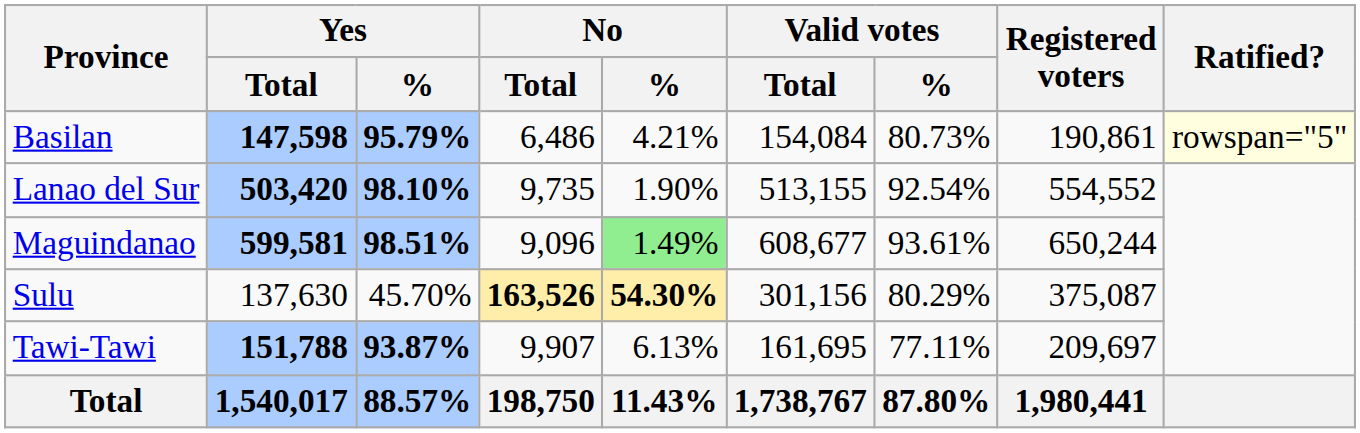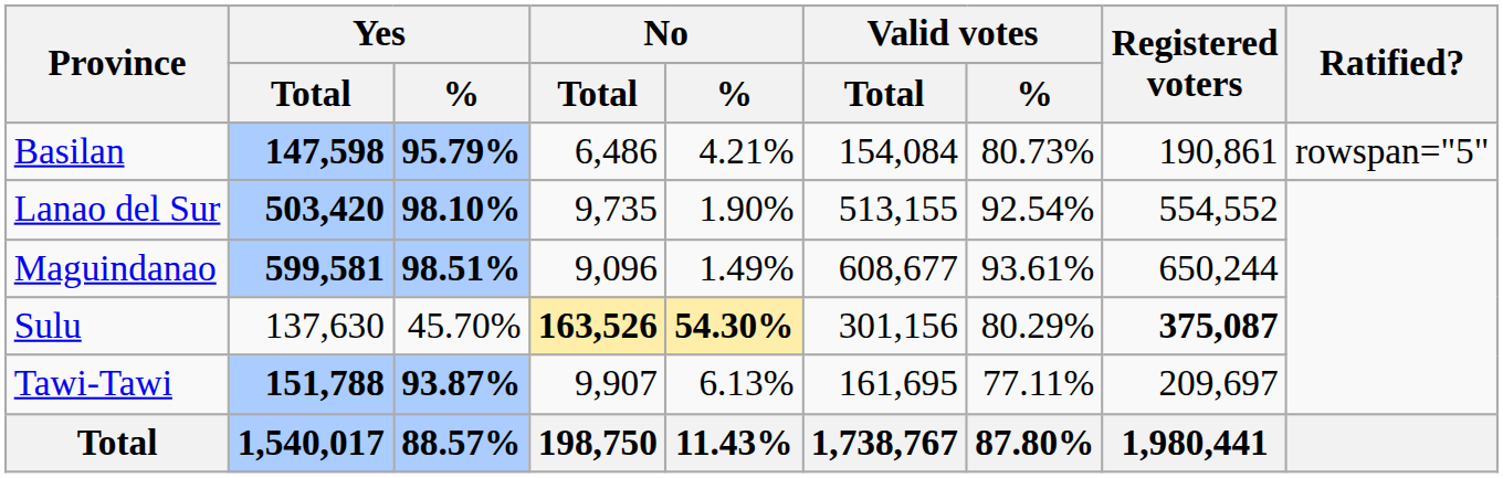Basilan | Ratified?: lightyellow background -> no background
Maguindanao | No / %: lightgreen background -> no background
Sulu | Registered voters: normal -> bold
